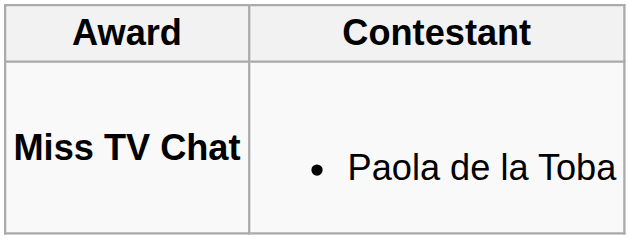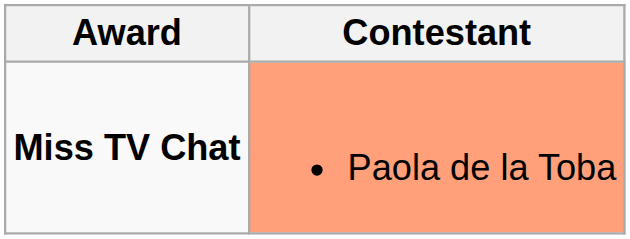Miss TV Chat | Contestant: no background -> lightsalmon background
